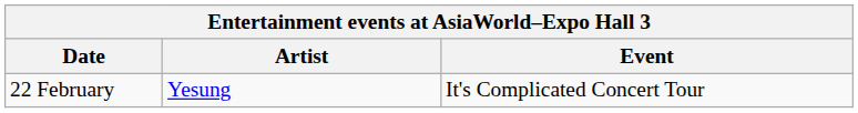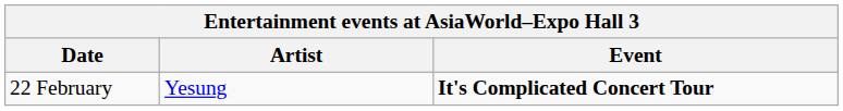22 February | Event: normal -> bold
